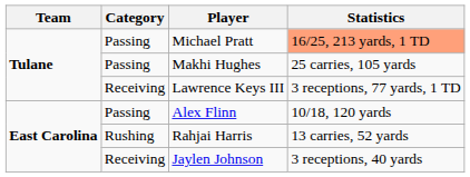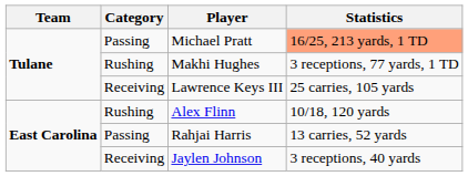Makhi Hughes | Category: Passing -> Rushing
Makhi Hughes | Statistics: 25 carries, 105 yards -> 3 receptions, 77 yards, 1 TD
Lawrence Keys III | Statistics: 3 receptions, 77 yards, 1 TD -> 25 carries, 105 yards
Alex Flinn | Category: Passing -> Rushing
Rahjai Harris | Category: Rushing -> Passing
